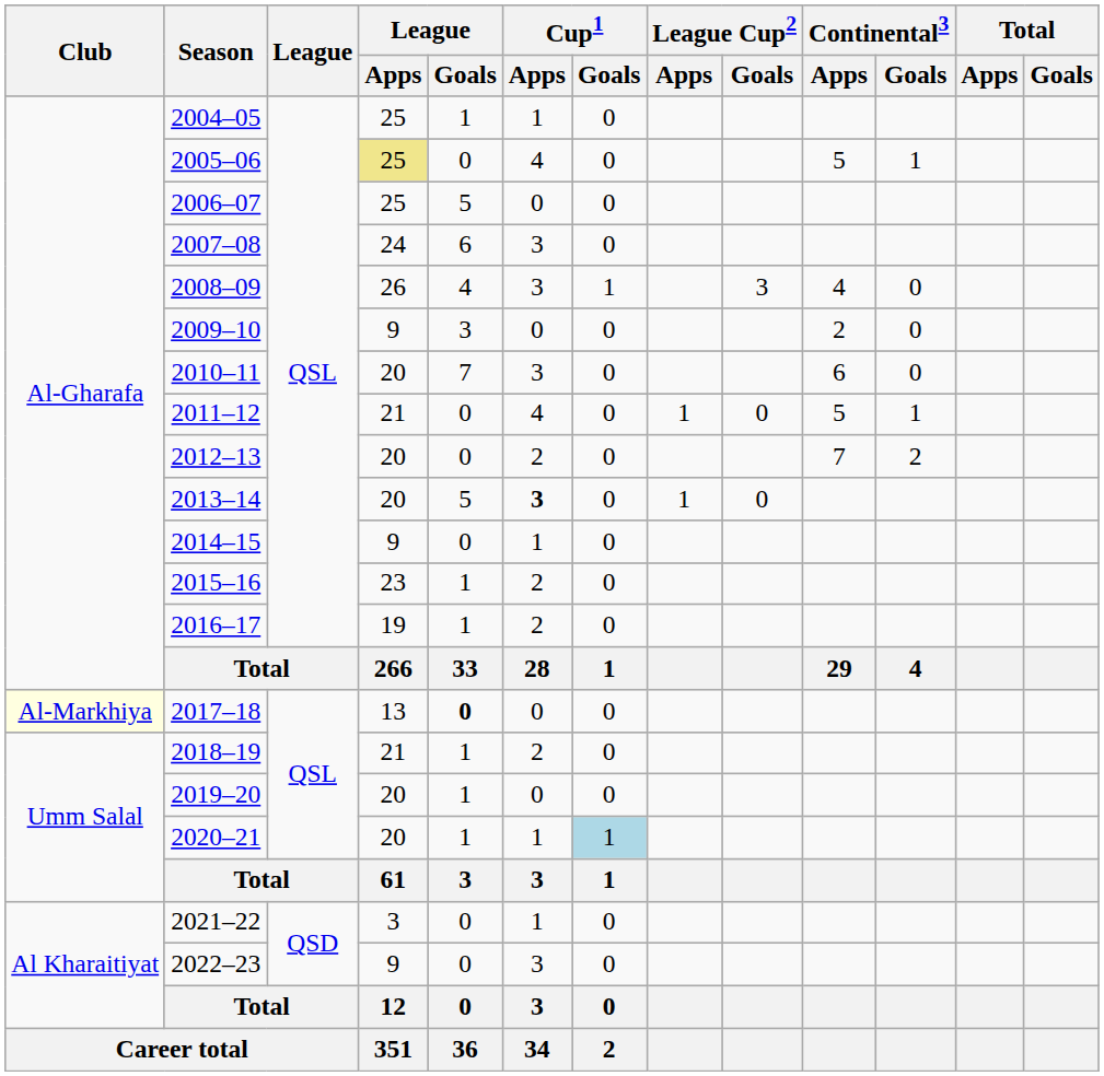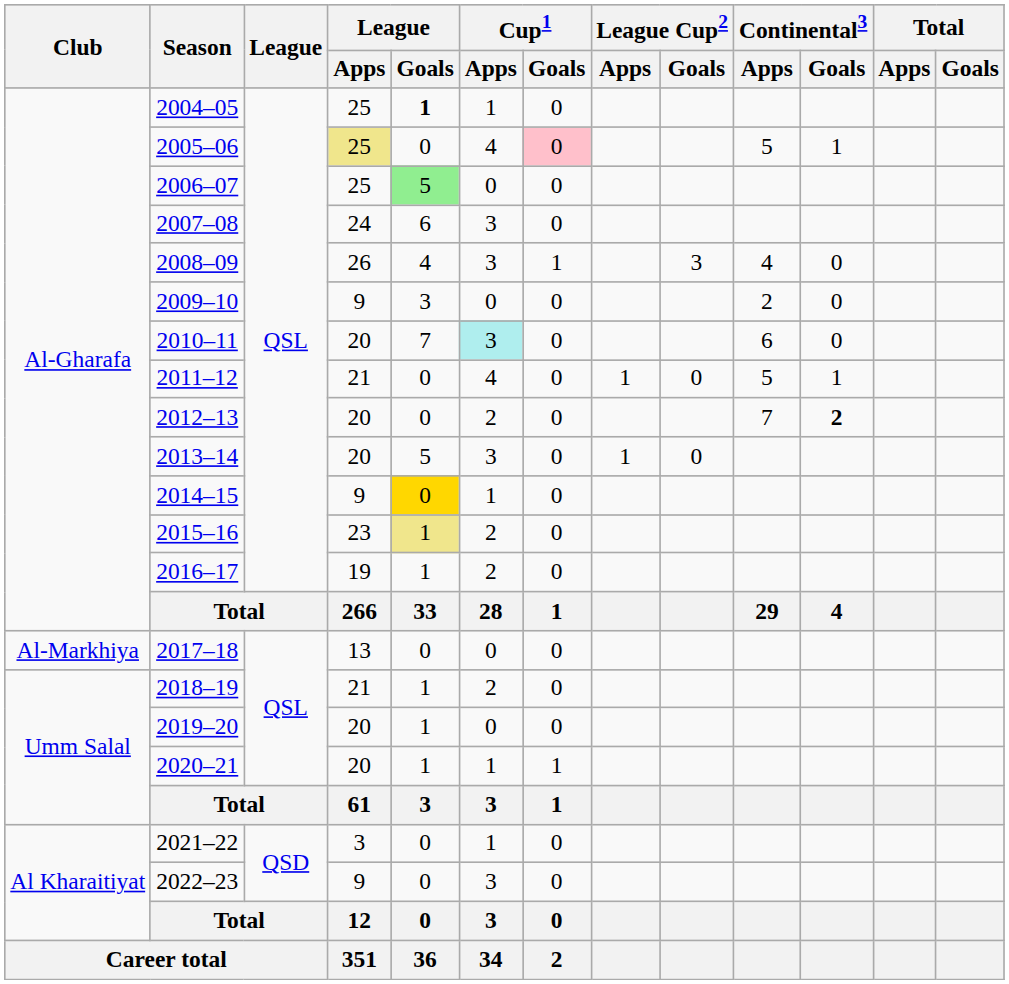2004–05 | League / Goals: normal -> bold
2005–06 | Cup1 / Goals: no background -> pink background
2006–07 | League / Goals: no background -> lightgreen background
2010–11 | Cup1 / Apps: no background -> paleturquoise background
2012–13 | Continental3 / Goals: normal -> bold
2013–14 | Cup1 / Apps: bold -> normal
2014–15 | League / Goals: no background -> gold background
2015–16 | League / Goals: no background -> khaki background
2017–18 | Club: lightyellow background -> no background
2017–18 | League / Goals: bold -> normal
2020–21 | Cup1 / Goals: lightblue background -> no background
